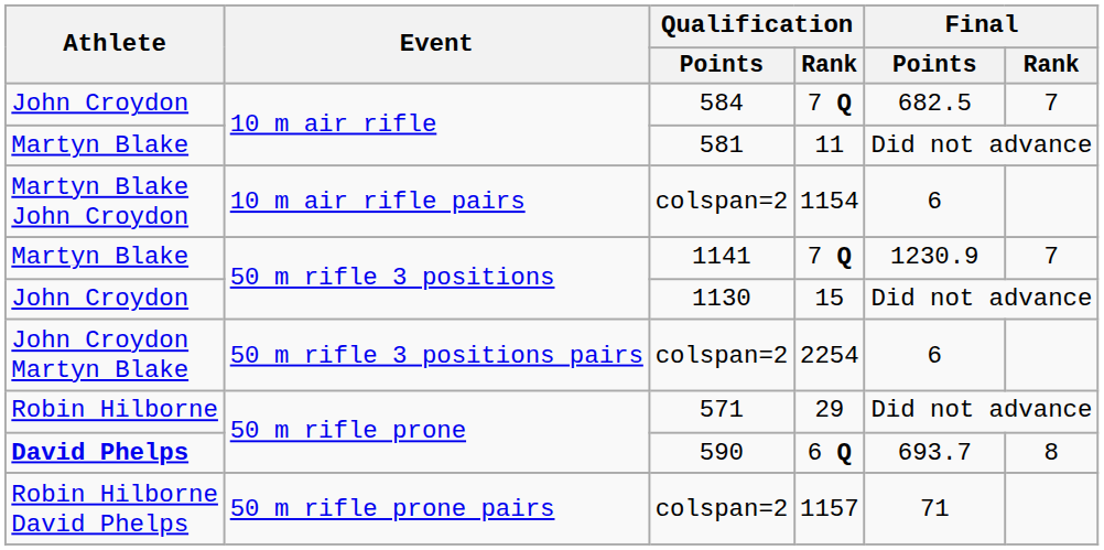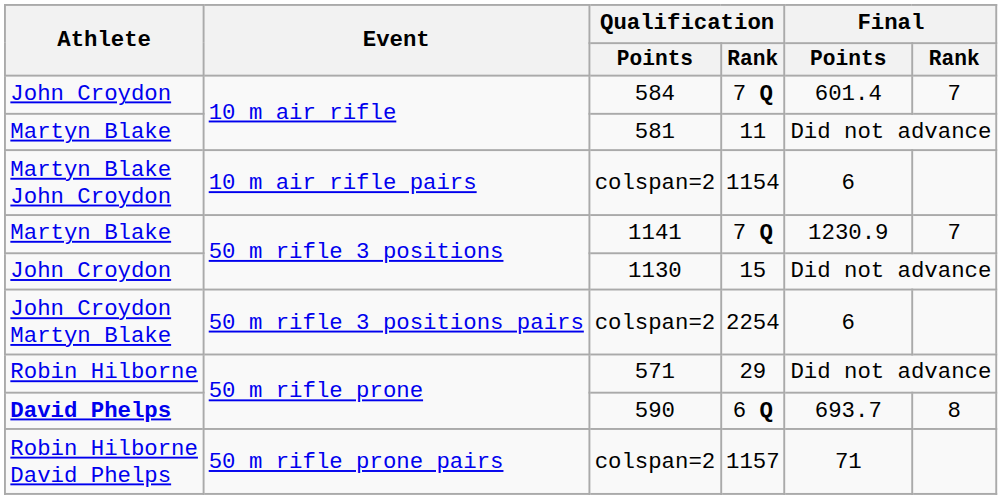584 / 7 Q | Final / Points: 682.5 -> 601.4
